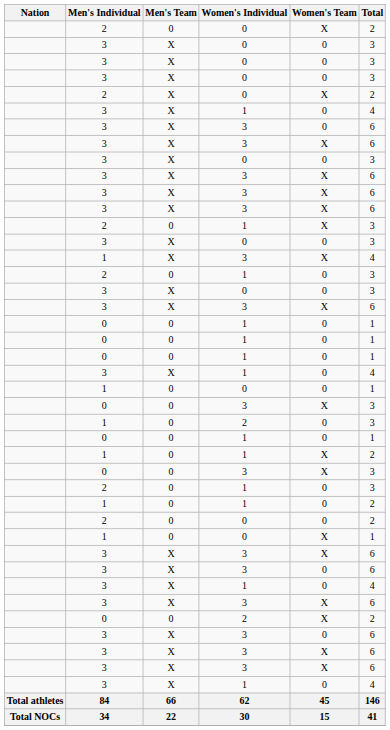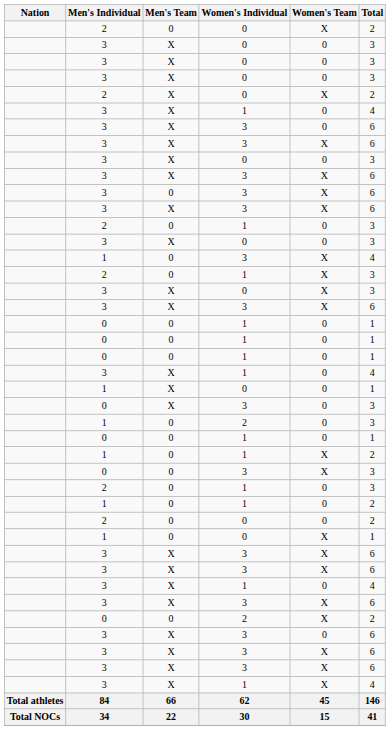row 12 | Men's Team: X -> 0
row 14 | Women's Team: X -> 0
row 16 | Men's Team: X -> 0
row 17 | Women's Team: 0 -> X
row 18 | Women's Team: 0 -> X
row 24 | Men's Team: 0 -> X
row 25 | Men's Team: 0 -> X
row 25 | Women's Team: X -> 0
row 35 | Women's Team: 0 -> X
row 42 | Women's Team: 0 -> X
